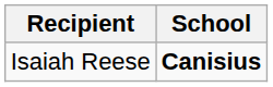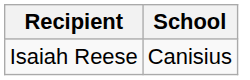Isaiah Reese | School: bold -> normal
